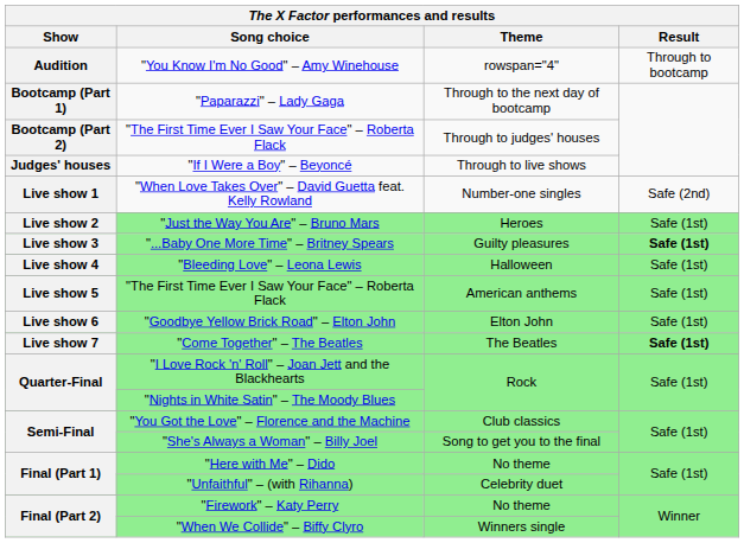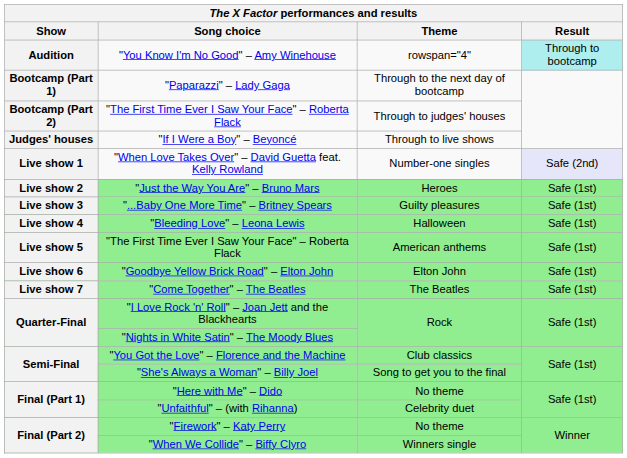"You Know I'm No Good" – Amy Winehouse | Result: no background -> paleturquoise background
"When Love Takes Over" – David Guetta feat. Kelly Rowland | Result: no background -> lavender background
"...Baby One More Time" – Britney Spears | Result: bold -> normal
"Come Together" – The Beatles | Result: bold -> normal
